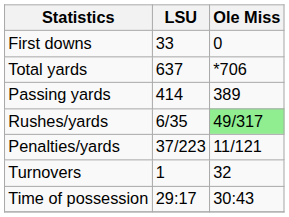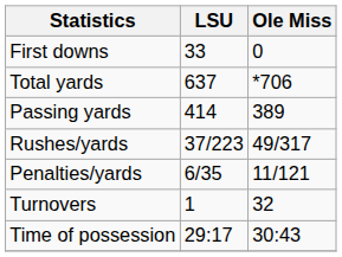Rushes/yards | LSU: 6/35 -> 37/223
Rushes/yards | Ole Miss: lightgreen background -> no background
Penalties/yards | LSU: 37/223 -> 6/35
